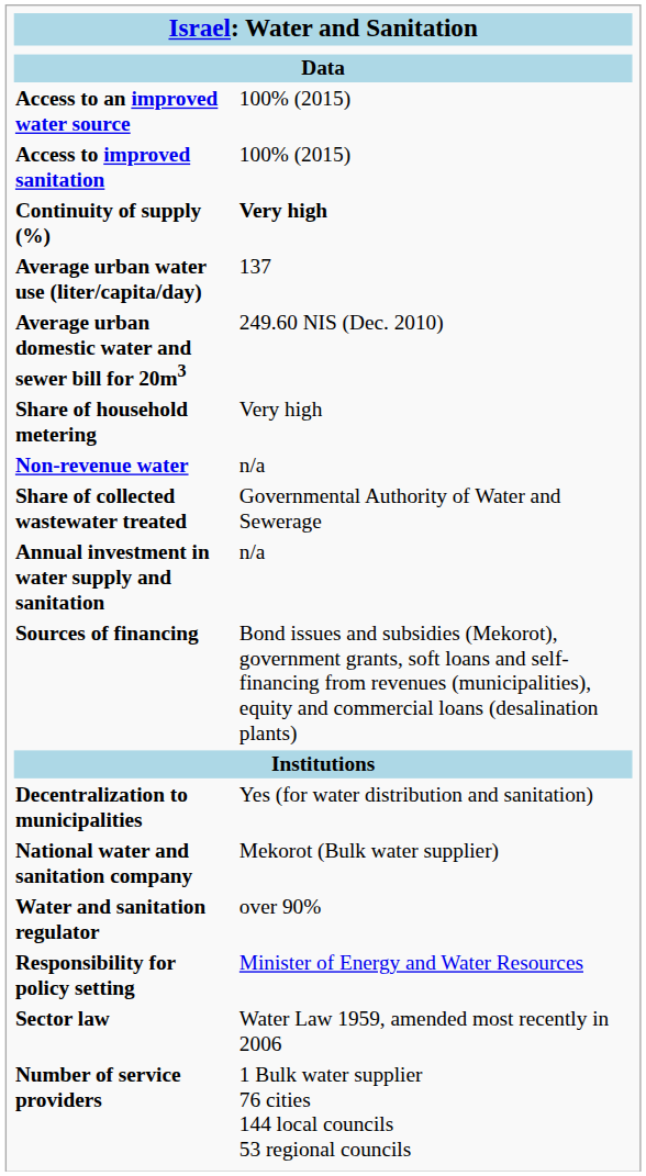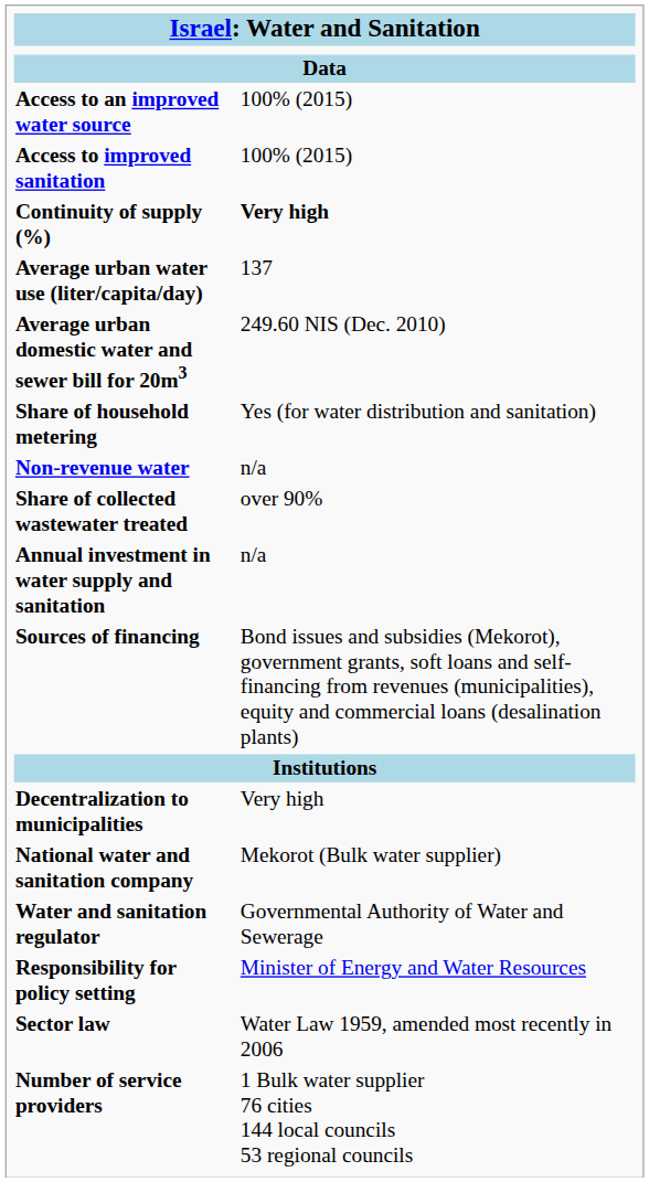Share of household metering | column 2: Very high -> Yes (for water distribution and sanitation)
Share of collected wastewater treated | column 2: Governmental Authority of Water and Sewerage -> over 90%
Decentralization to municipalities | column 2: Yes (for water distribution and sanitation) -> Very high
Water and sanitation regulator | column 2: over 90% -> Governmental Authority of Water and Sewerage
